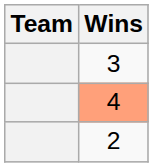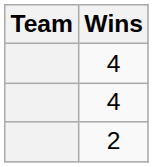row 2 | Wins: 3 -> 4
row 3 | Wins: lightsalmon background -> no background
